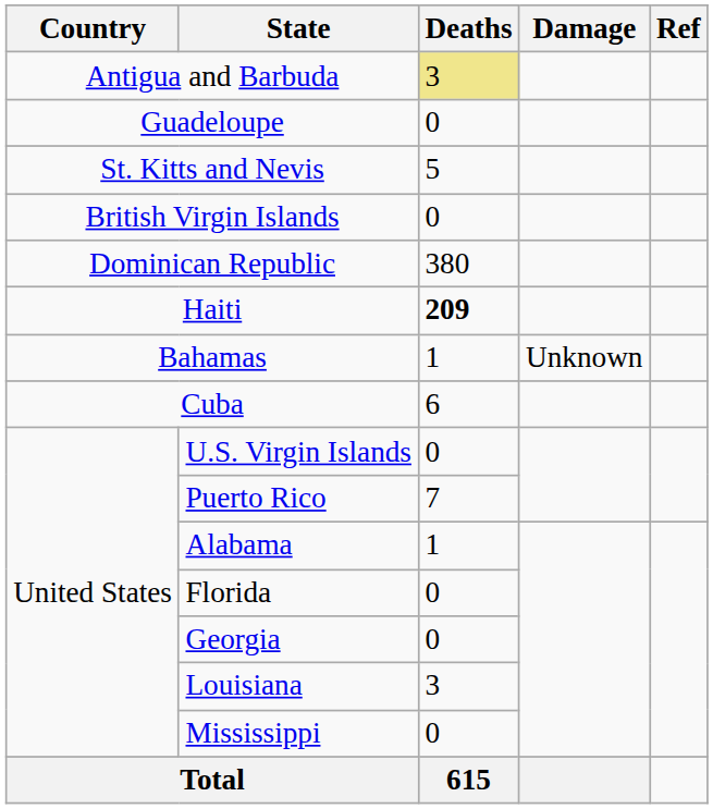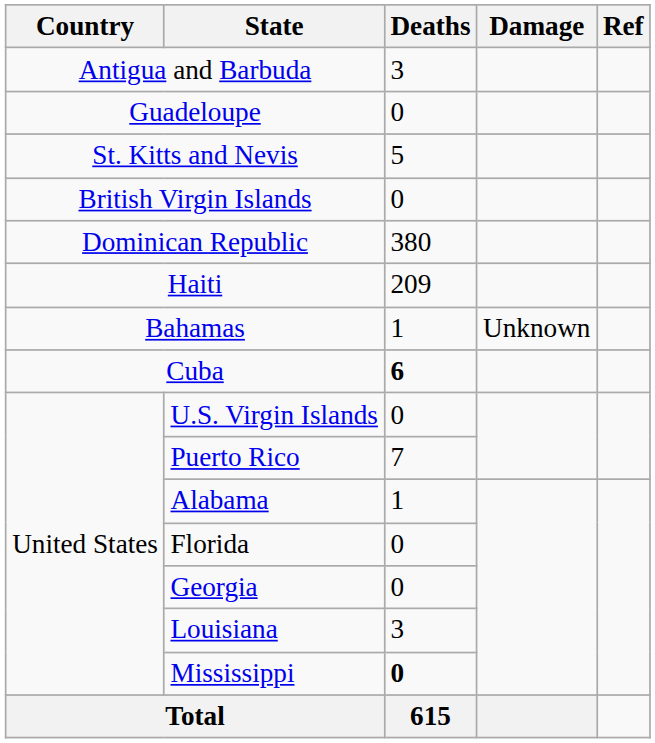Antigua and Barbuda | Deaths: khaki background -> no background
Haiti | Deaths: bold -> normal
Cuba | Deaths: normal -> bold
Mississippi | Deaths: normal -> bold
